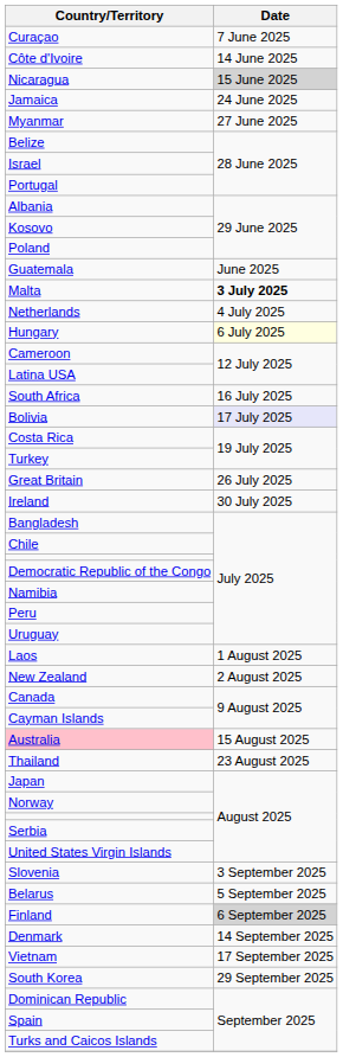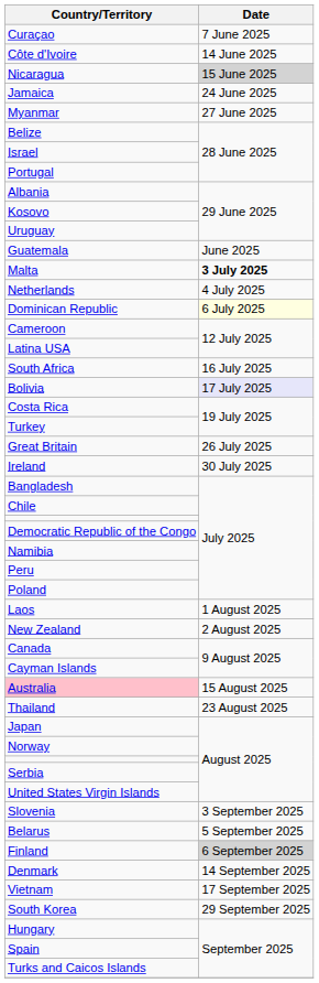row 12 | Country/Territory: Poland -> Uruguay
row 16 | Country/Territory: Hungary -> Dominican Republic
row 31 | Country/Territory: Uruguay -> Poland
row 49 | Country/Territory: Dominican Republic -> Hungary
